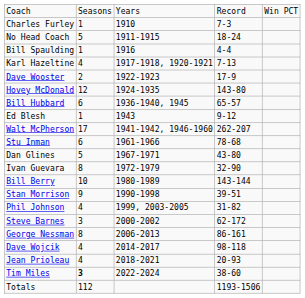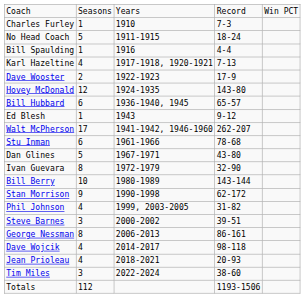Stan Morrison | column 4: 39-51 -> 62-172
Steve Barnes | column 4: 62-172 -> 39-51
Tim Miles | column 2: bold -> normal
